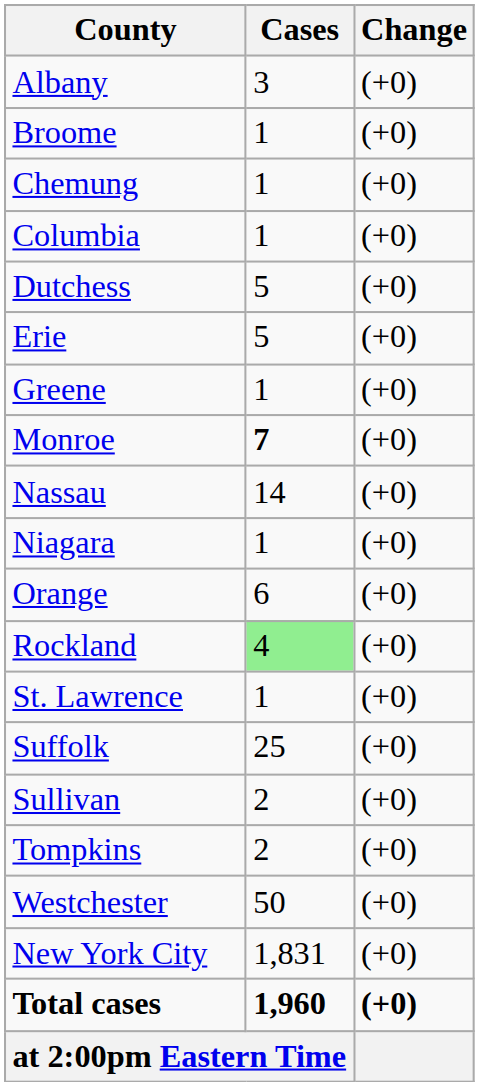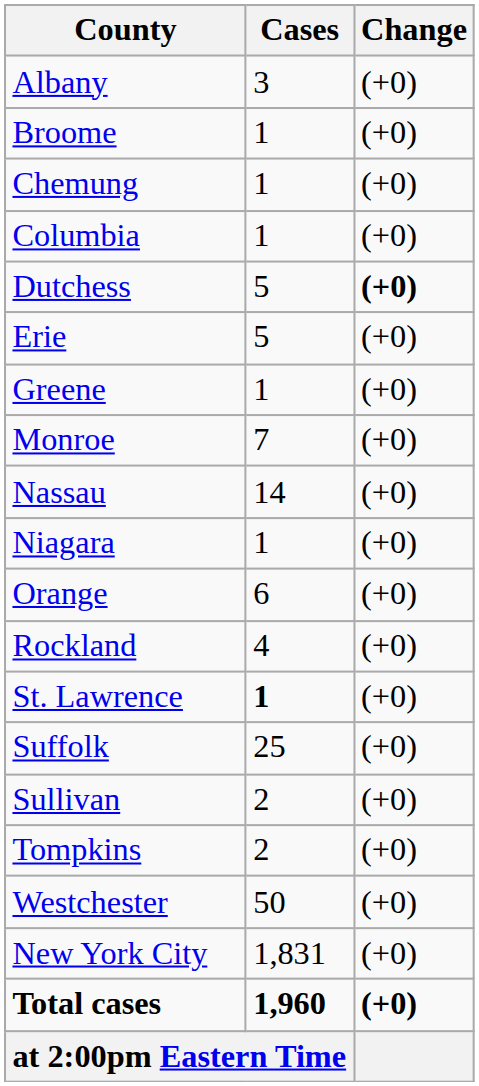Dutchess | Change: normal -> bold
Monroe | Cases: bold -> normal
Rockland | Cases: lightgreen background -> no background
St. Lawrence | Cases: normal -> bold
